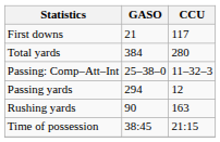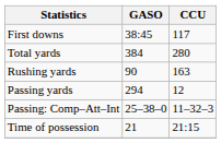First downs | GASO: 21 -> 38:45
rows swapped: Rushing yards <-> Passing: Comp–Att–Int
Time of possession | GASO: 38:45 -> 21
